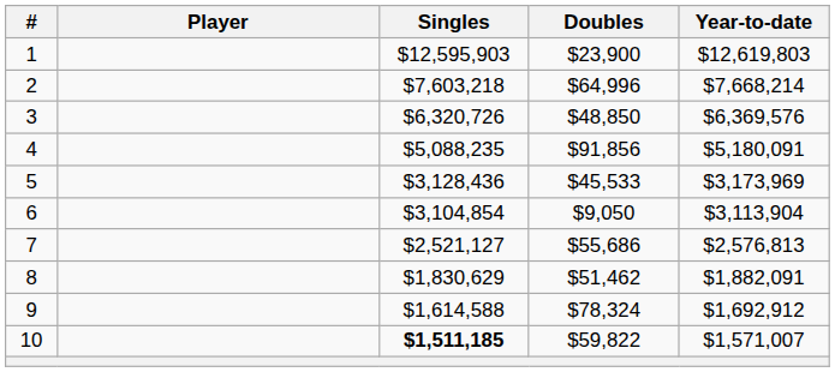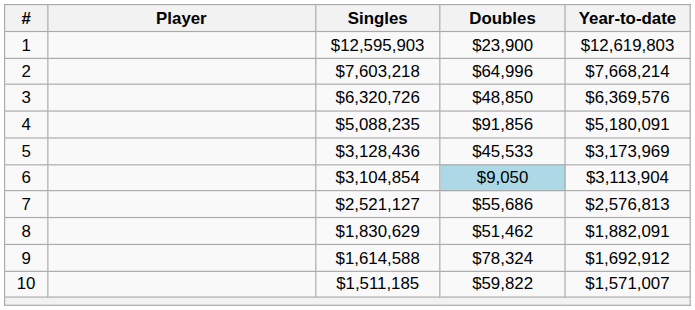6 | Doubles: no background -> lightblue background
10 | Singles: bold -> normal
